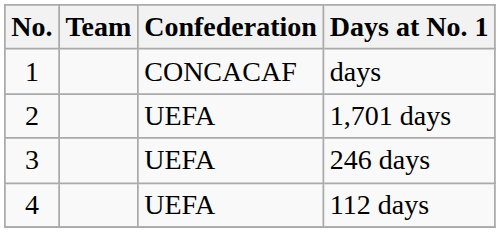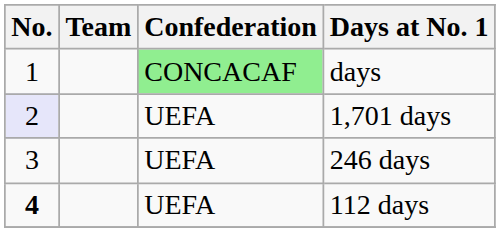days | Confederation: no background -> lightgreen background
1,701 days | No.: no background -> lavender background
112 days | No.: normal -> bold
